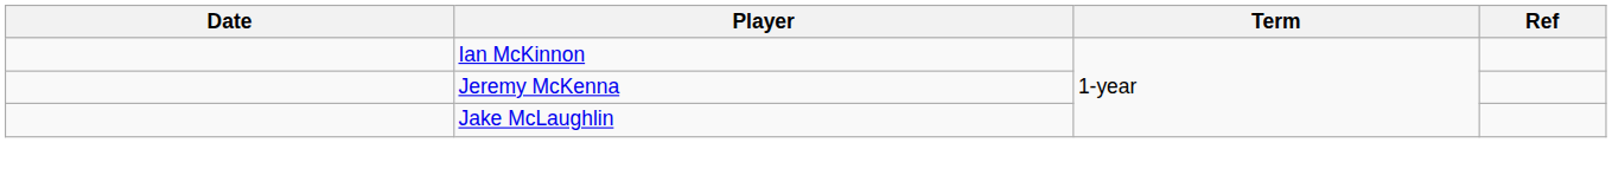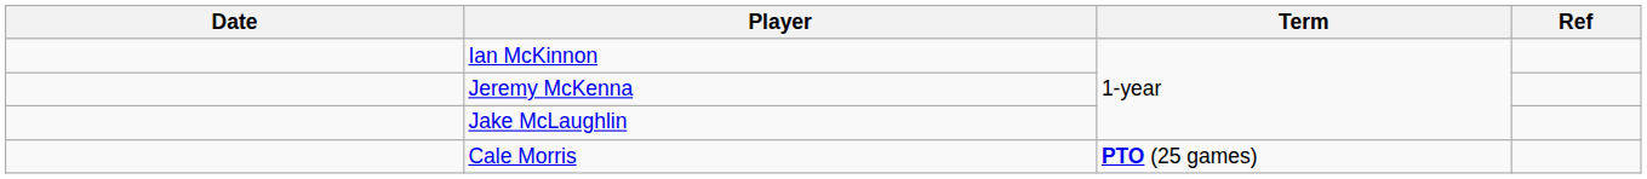+ row: Cale Morris | PTO (25 games)
